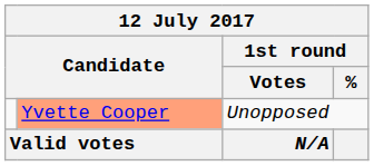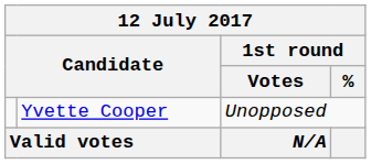Yvette Cooper | column 2: lightsalmon background -> no background
